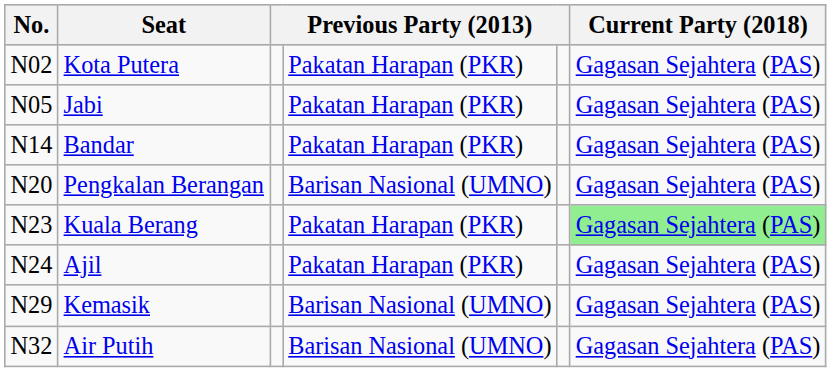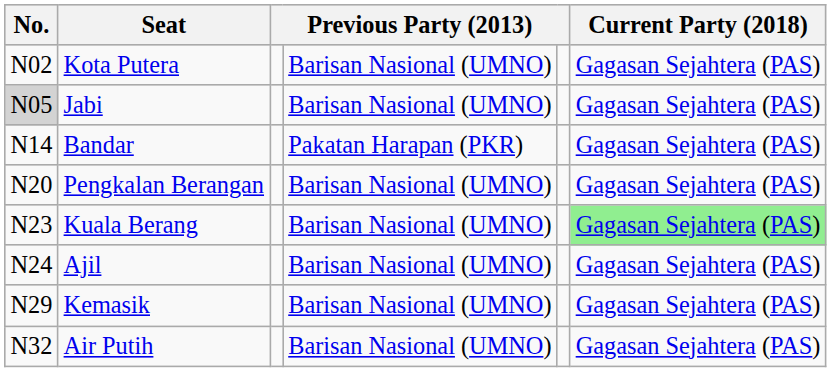Kota Putera | column 4: Pakatan Harapan (PKR) -> Barisan Nasional (UMNO)
Jabi | No.: no background -> lightgrey background
Jabi | column 4: Pakatan Harapan (PKR) -> Barisan Nasional (UMNO)
Kuala Berang | column 4: Pakatan Harapan (PKR) -> Barisan Nasional (UMNO)
Ajil | column 4: Pakatan Harapan (PKR) -> Barisan Nasional (UMNO)
